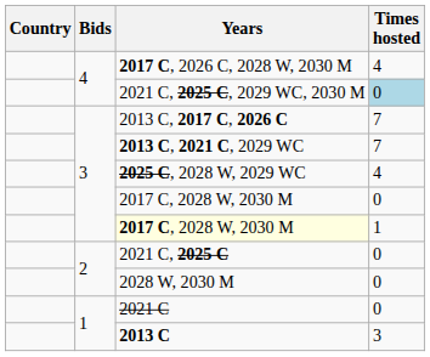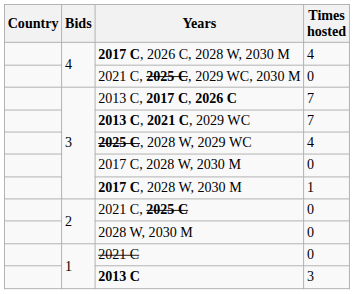2021 C, 2025 C, 2029 WC, 2030 M | Times hosted: lightblue background -> no background
2017 C, 2028 W, 2030 M / 1 | Years: lightyellow background -> no background
